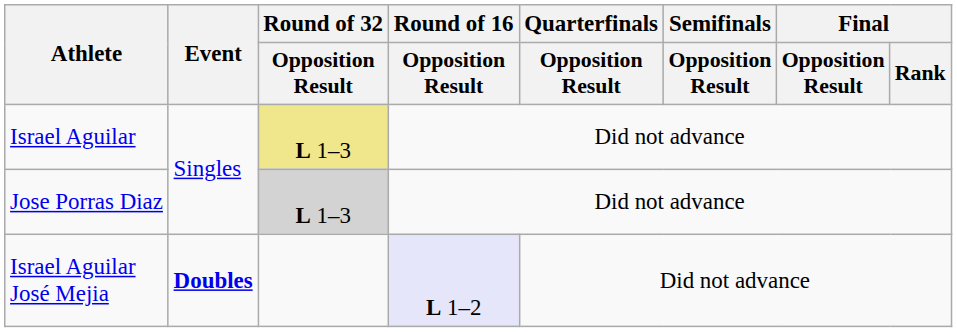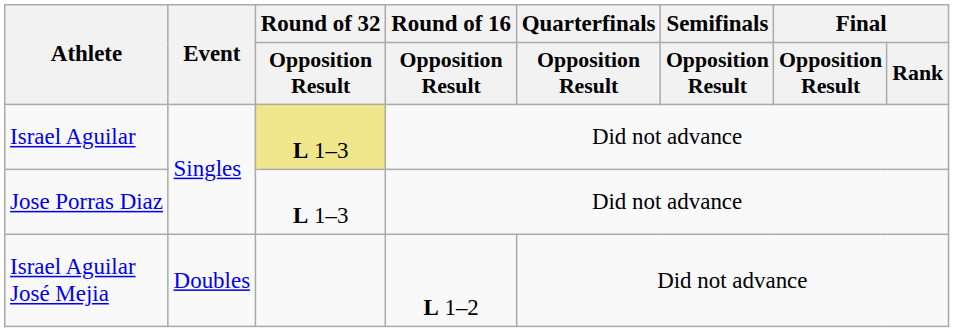Jose Porras Diaz | Round of 32 / Opposition Result: lightgrey background -> no background
Israel Aguilar José Mejia | Event: bold -> normal
Israel Aguilar José Mejia | Round of 16 / Opposition Result: lavender background -> no background
